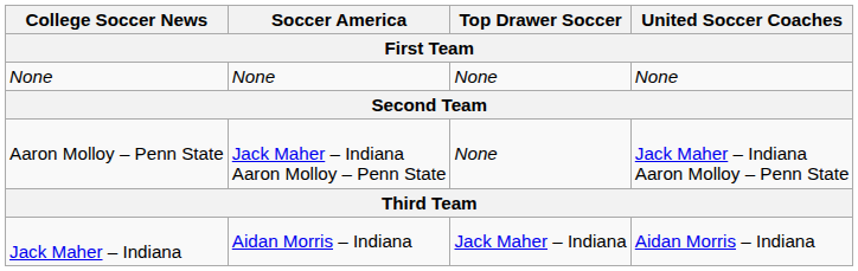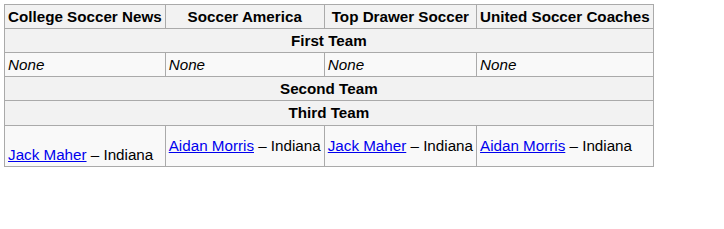- row: Aaron Molloy – Penn State | Jack Maher – Indiana Aaron Molloy – Penn State | None | Jack Maher – Indiana Aaron Molloy – Penn State
